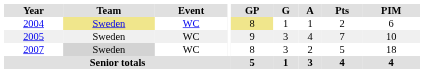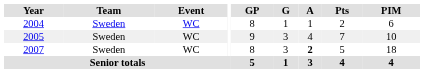2004 | Team: khaki background -> no background
2004 | GP: khaki background -> no background
2007 | Team: lightgrey background -> no background
2007 | A: normal -> bold
